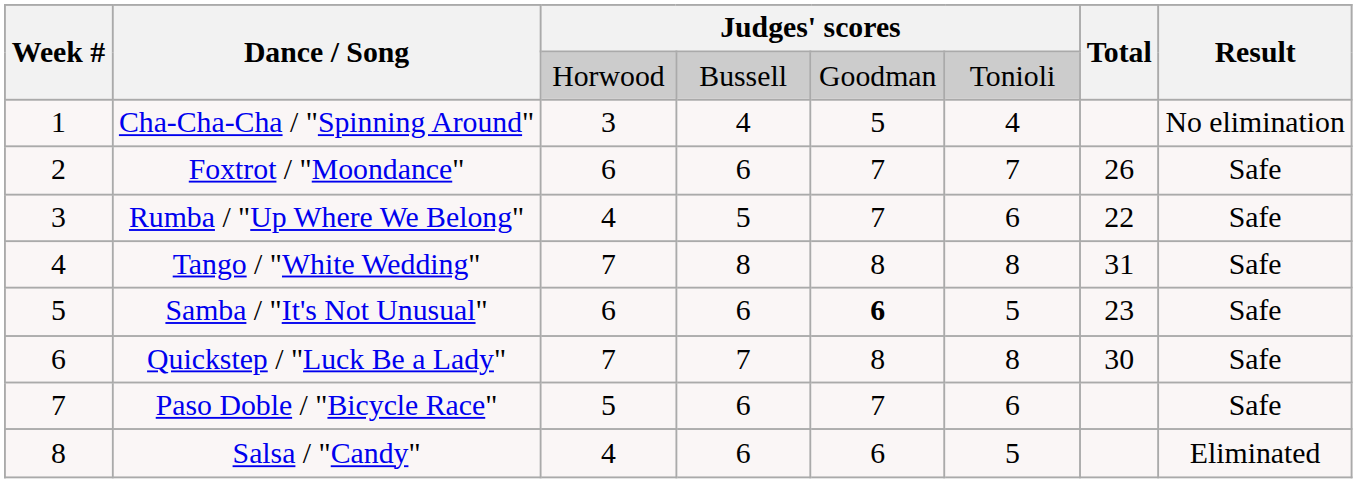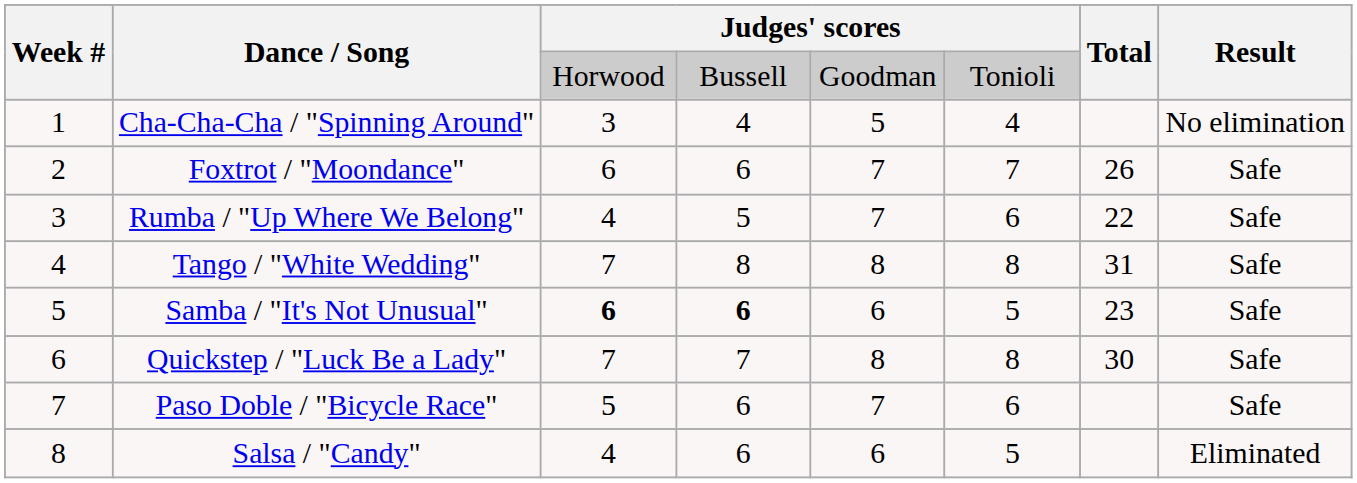Samba / "It's Not Unusual" | column 3: normal -> bold
Samba / "It's Not Unusual" | column 4: normal -> bold
Samba / "It's Not Unusual" | column 5: bold -> normal
